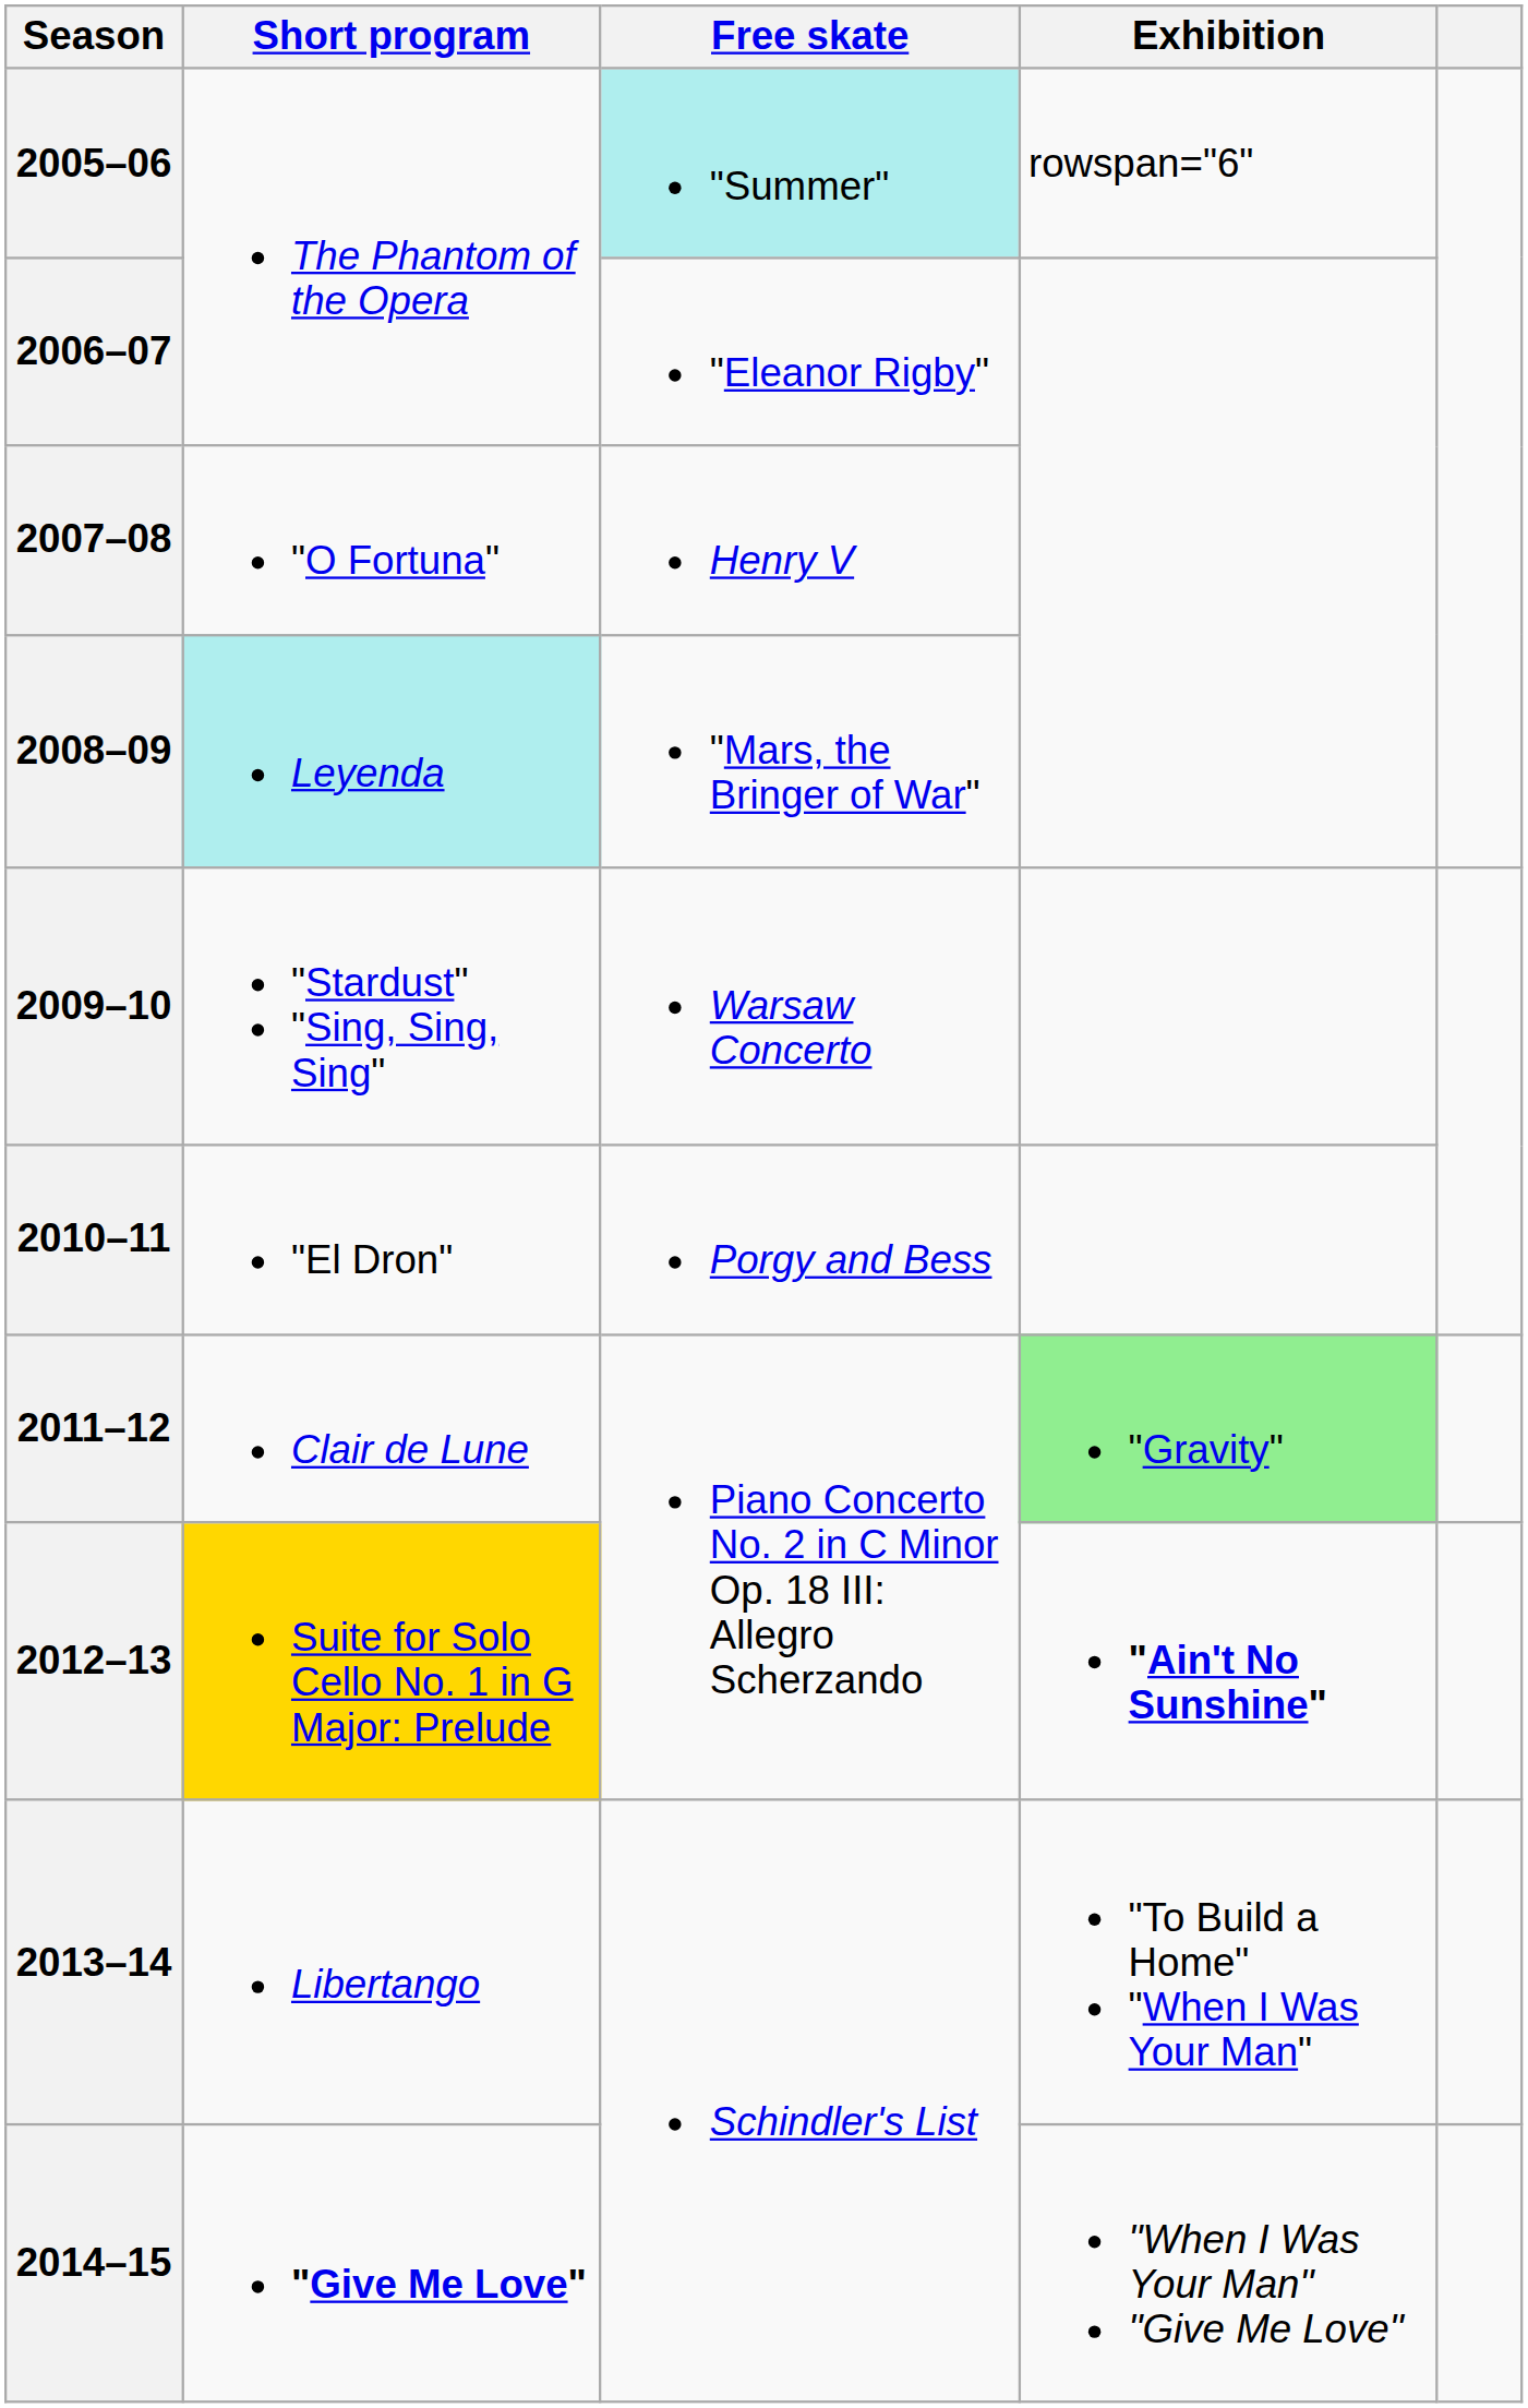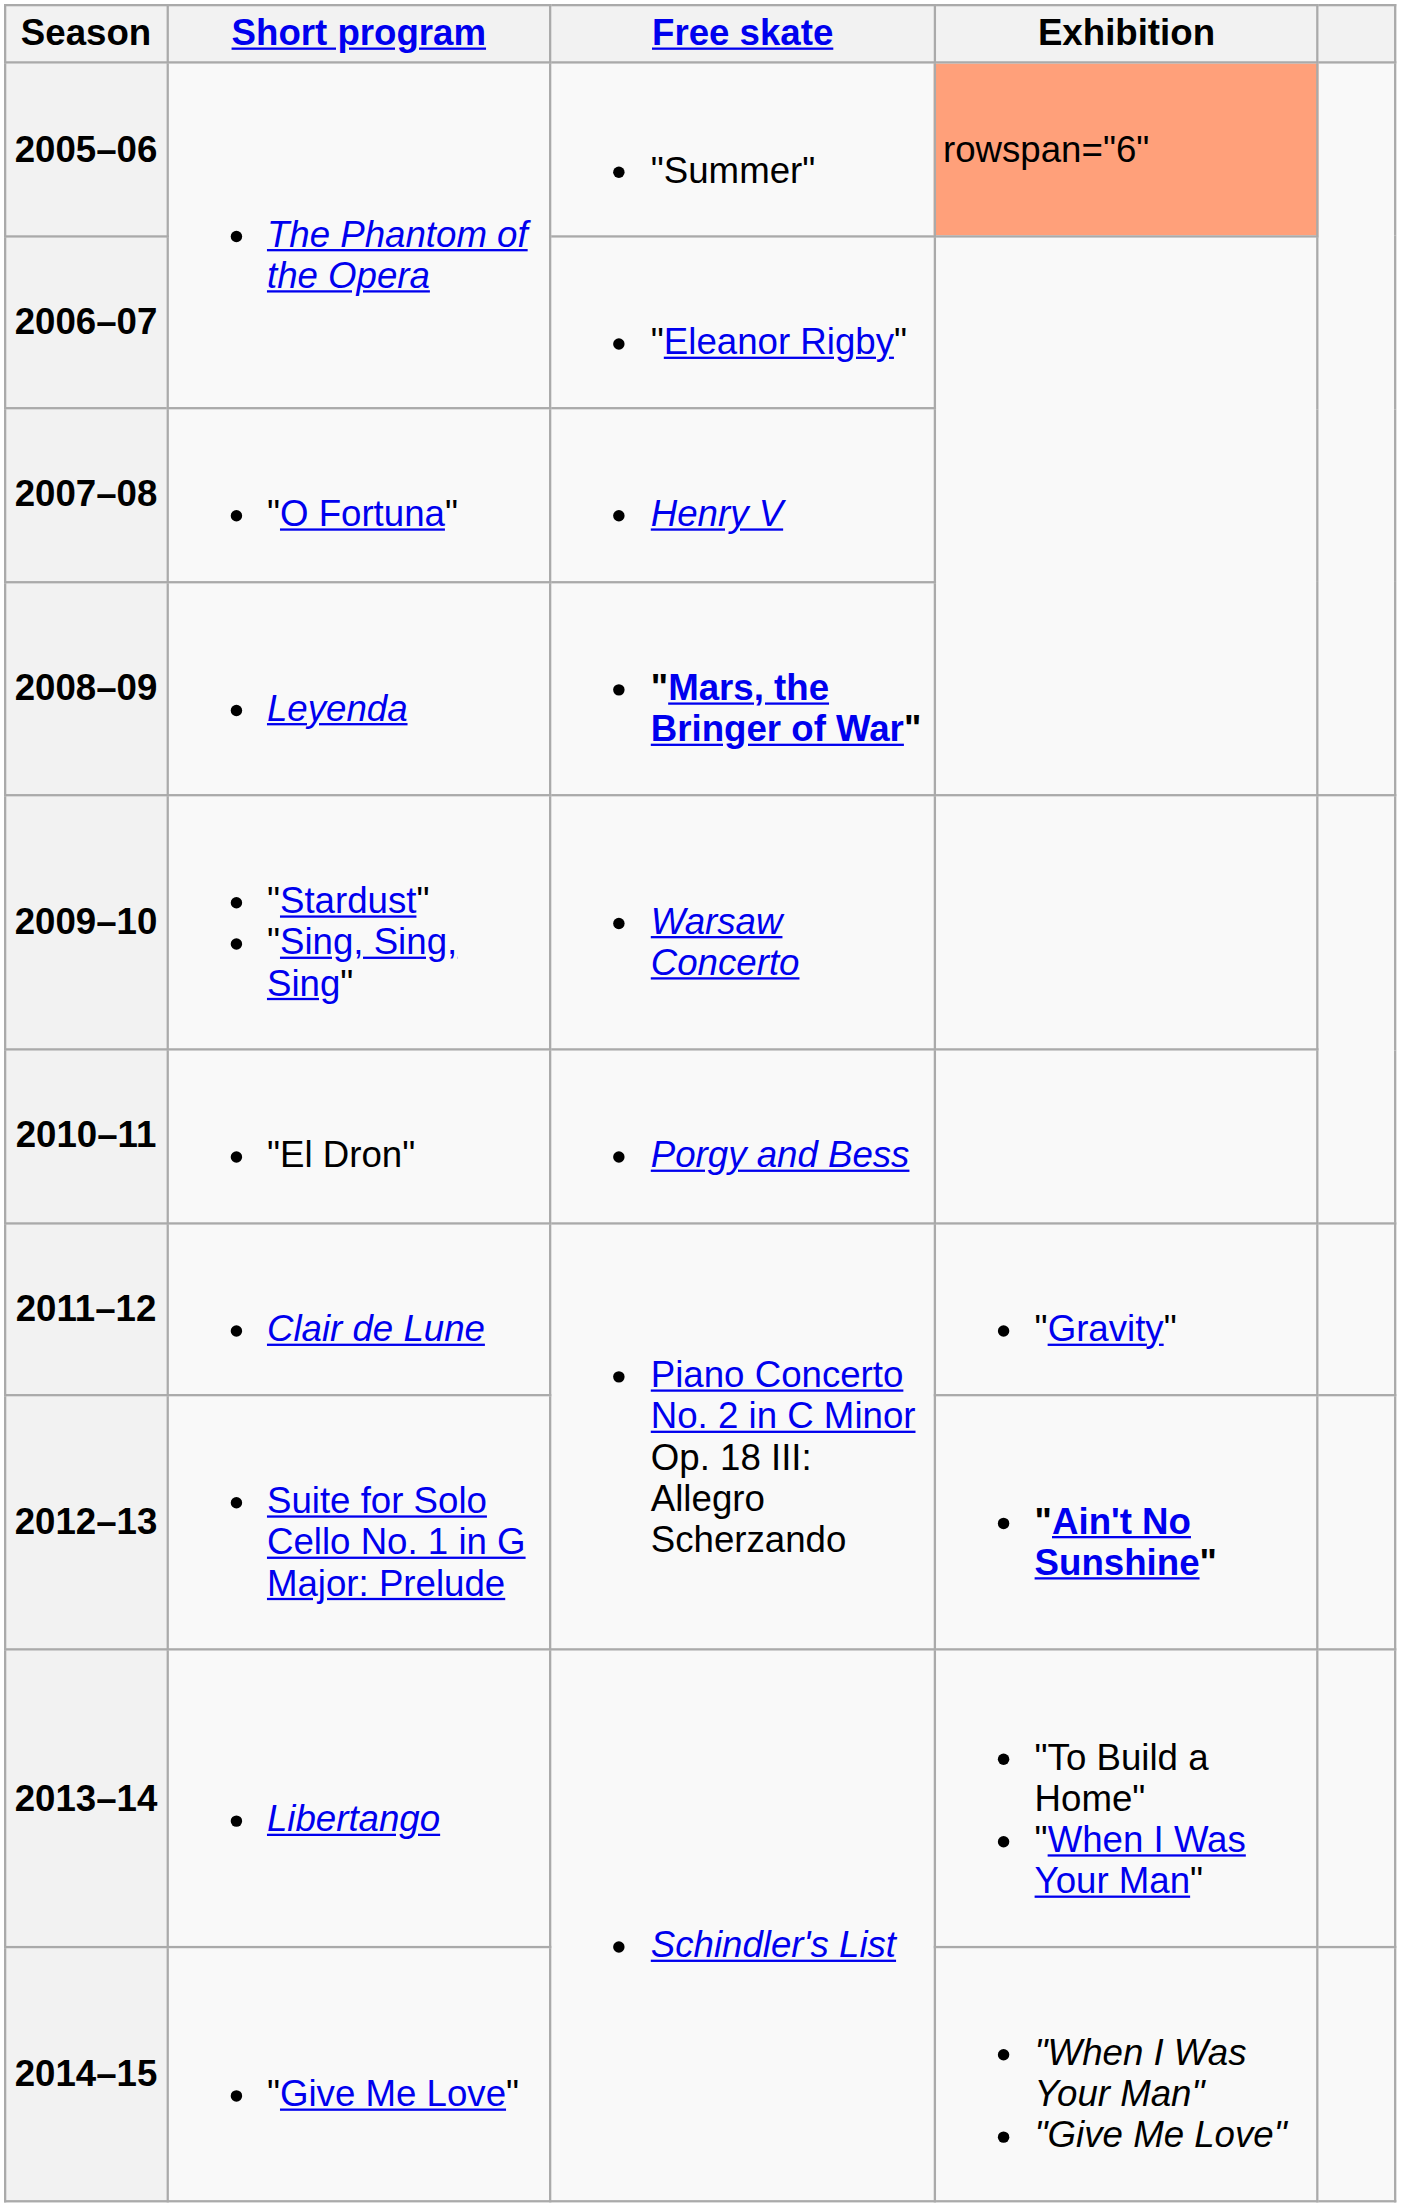2005–06 | Free skate: paleturquoise background -> no background
2005–06 | Exhibition: no background -> lightsalmon background
2008–09 | Short program: paleturquoise background -> no background
2008–09 | Free skate: normal -> bold
2011–12 | Exhibition: lightgreen background -> no background
2012–13 | Short program: gold background -> no background
2014–15 | Short program: bold -> normal
